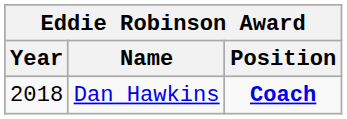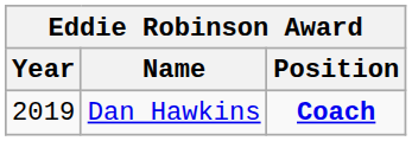Dan Hawkins | Year: 2018 -> 2019
